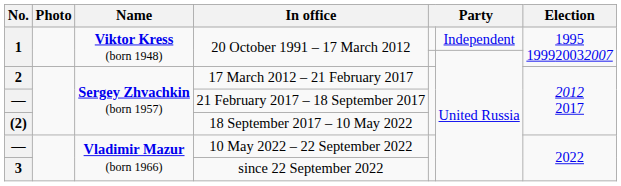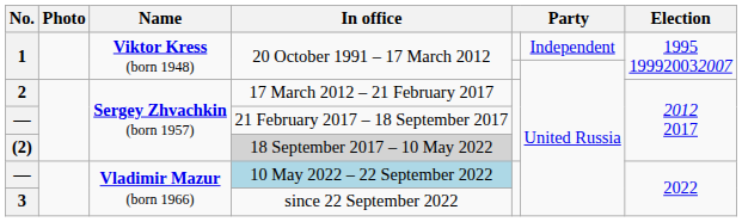18 September 2017 – 10 May 2022 | In office: no background -> lightgrey background
10 May 2022 – 22 September 2022 | In office: no background -> lightblue background
